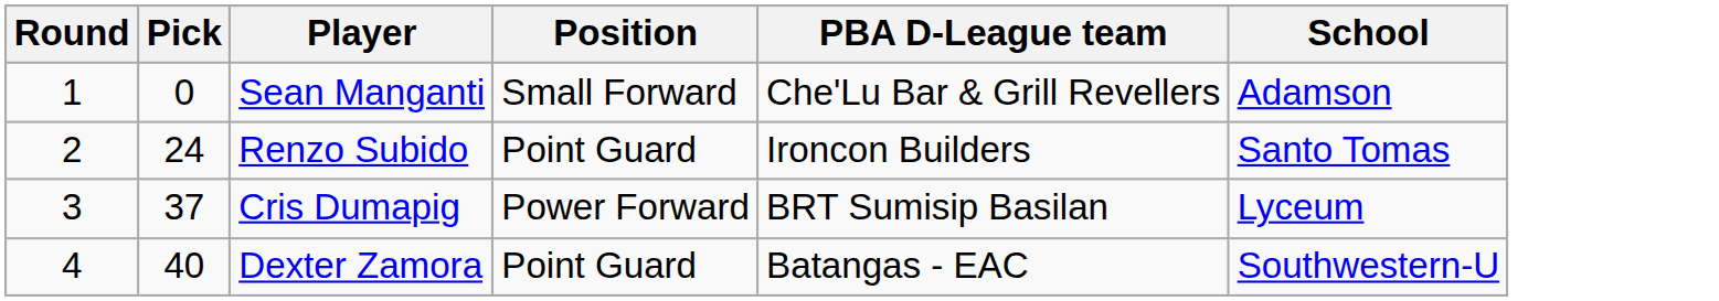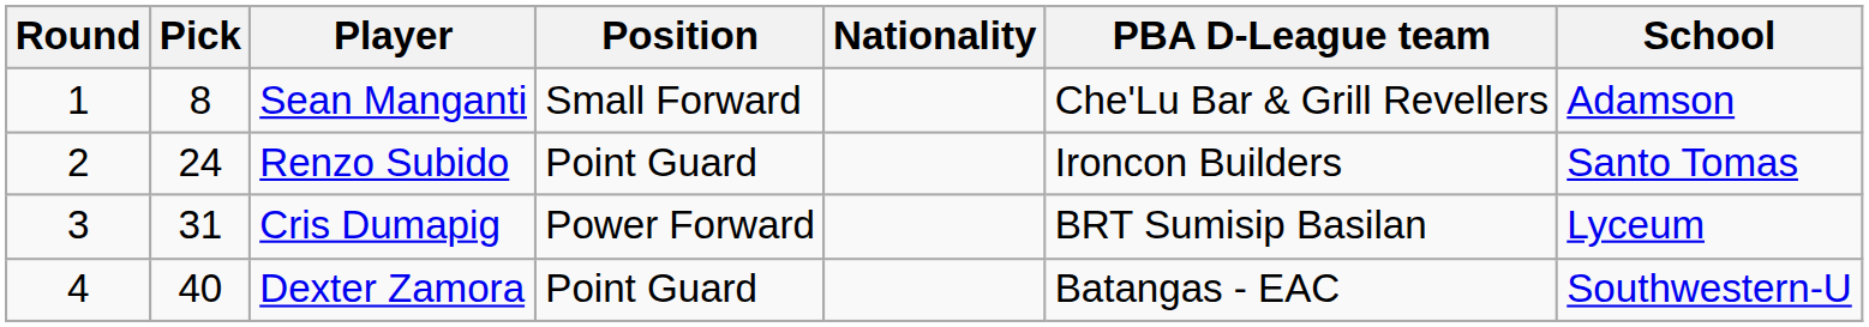+ column: Nationality
Sean Manganti | Pick: 0 -> 8
Cris Dumapig | Pick: 37 -> 31
